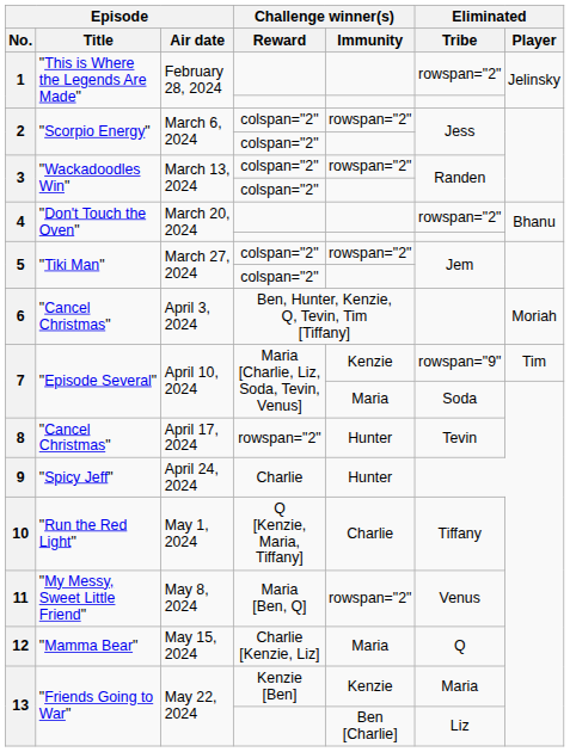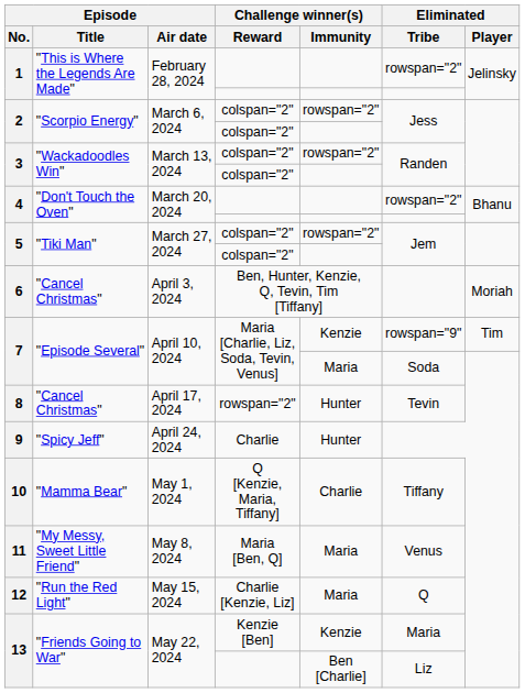10 | Episode / Title: "Run the Red Light" -> "Mamma Bear"
11 | Challenge winner(s) / Immunity: rowspan="2" -> Maria
12 | Episode / Title: "Mamma Bear" -> "Run the Red Light"
